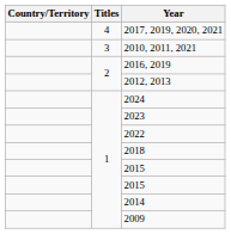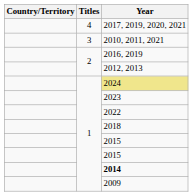2024 | Year: no background -> khaki background
2014 | Year: normal -> bold
